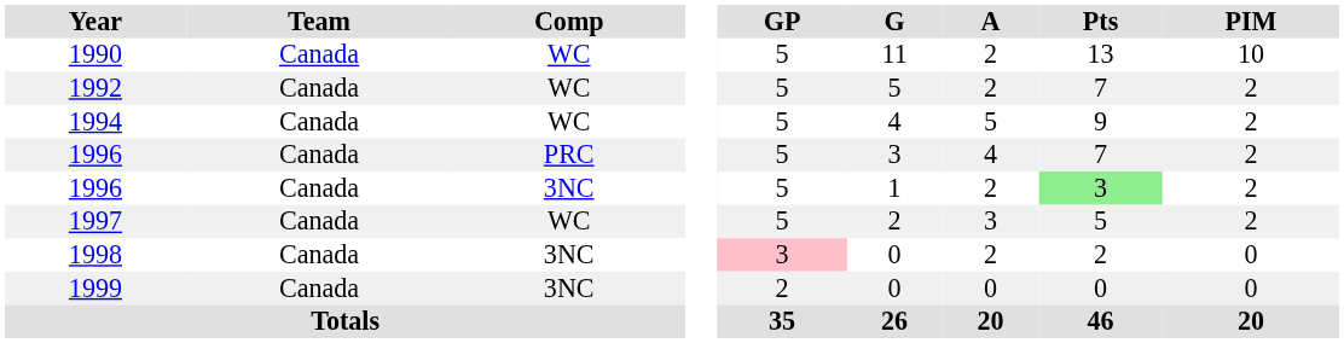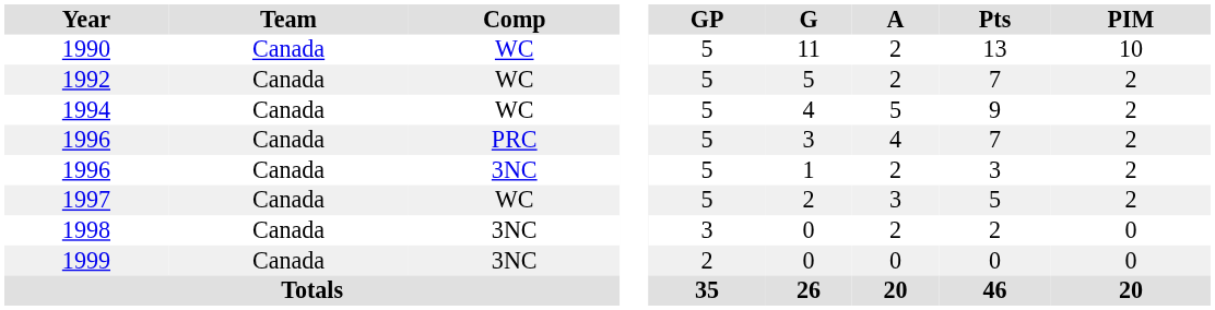1996 / 3NC | Pts: lightgreen background -> no background
1998 | GP: pink background -> no background
